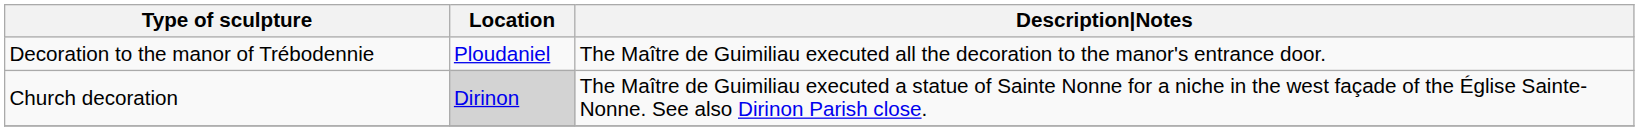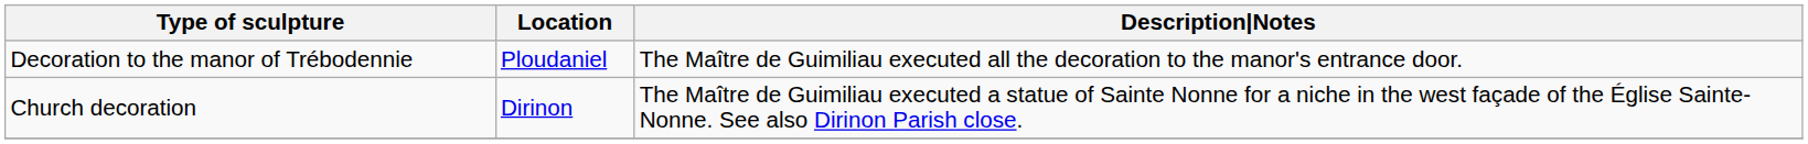Church decoration | Location: lightgrey background -> no background
